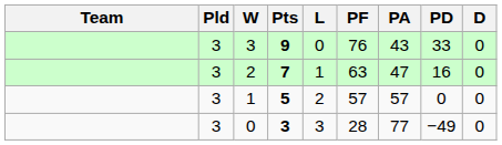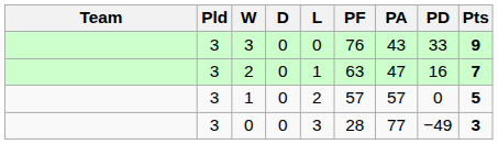columns swapped: D <-> Pts
